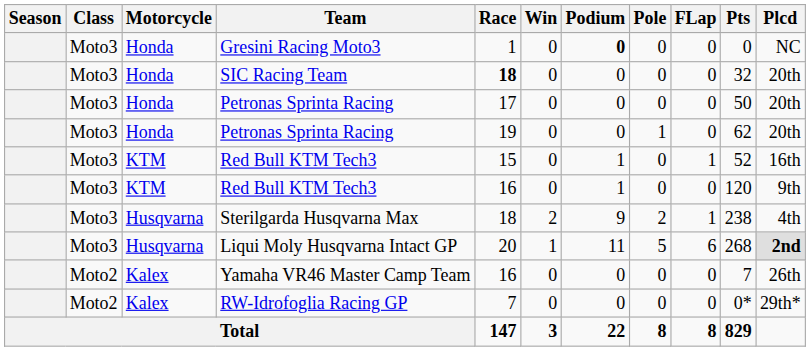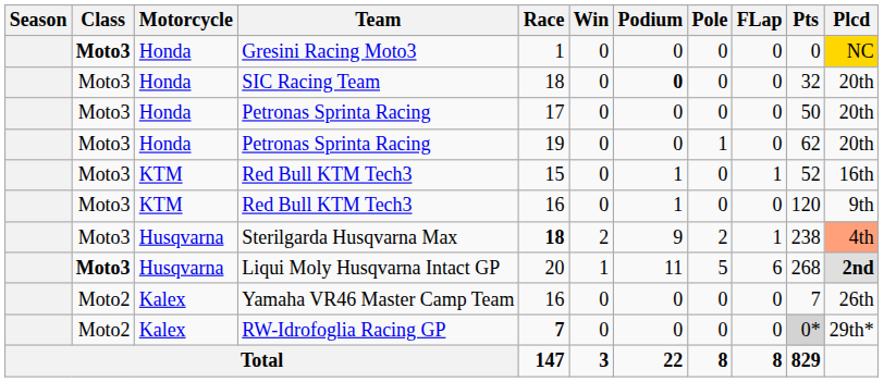Gresini Racing Moto3 | Class: normal -> bold
Gresini Racing Moto3 | Podium: bold -> normal
Gresini Racing Moto3 | Plcd: no background -> gold background
SIC Racing Team | Race: bold -> normal
SIC Racing Team | Podium: normal -> bold
Sterilgarda Husqvarna Max | Race: normal -> bold
Sterilgarda Husqvarna Max | Plcd: no background -> lightsalmon background
Liqui Moly Husqvarna Intact GP | Class: normal -> bold
RW-Idrofoglia Racing GP | Race: normal -> bold
RW-Idrofoglia Racing GP | Pts: no background -> lightgrey background
